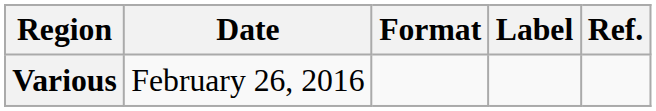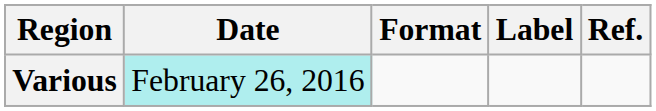Various | Date: no background -> paleturquoise background
